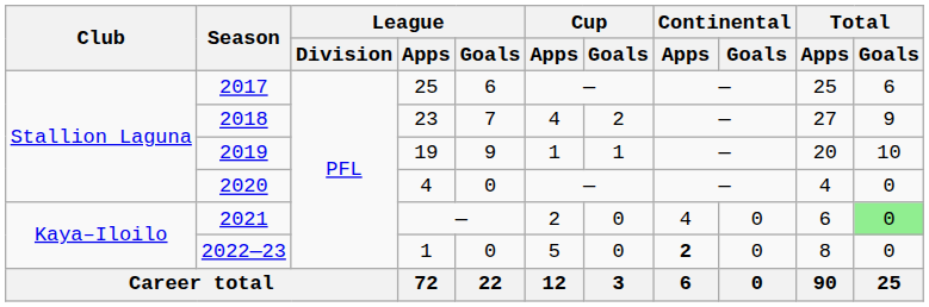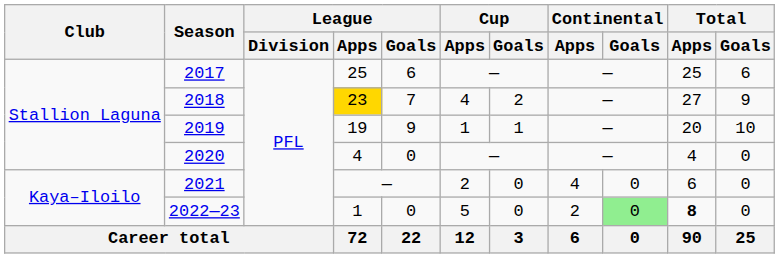2018 | League / Apps: no background -> gold background
2021 | Total / Goals: lightgreen background -> no background
2022—23 | Continental / Apps: bold -> normal
2022—23 | Continental / Goals: no background -> lightgreen background
2022—23 | Total / Apps: normal -> bold
